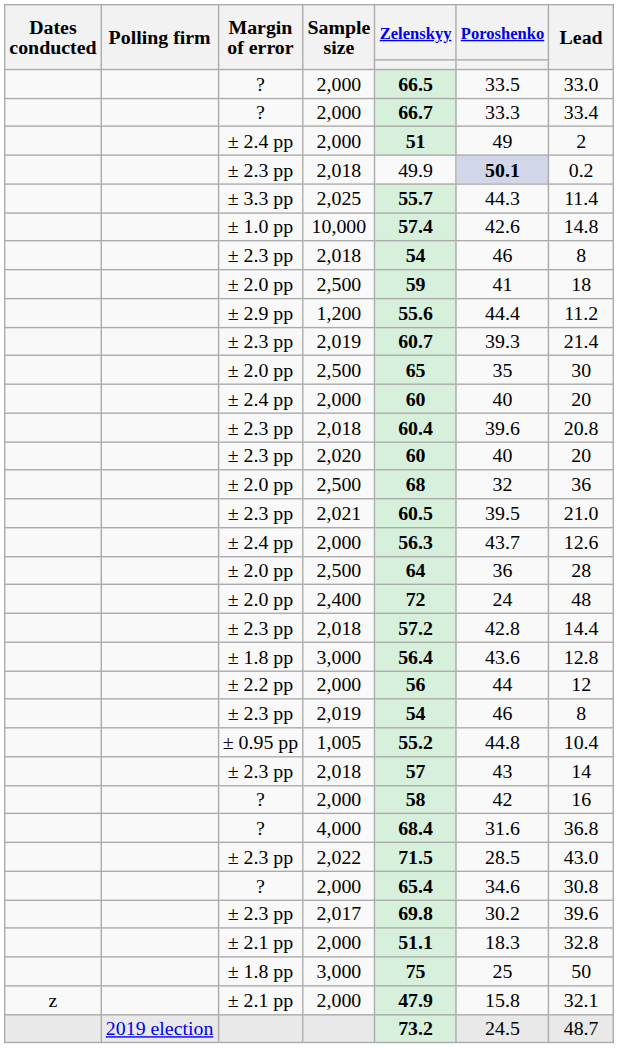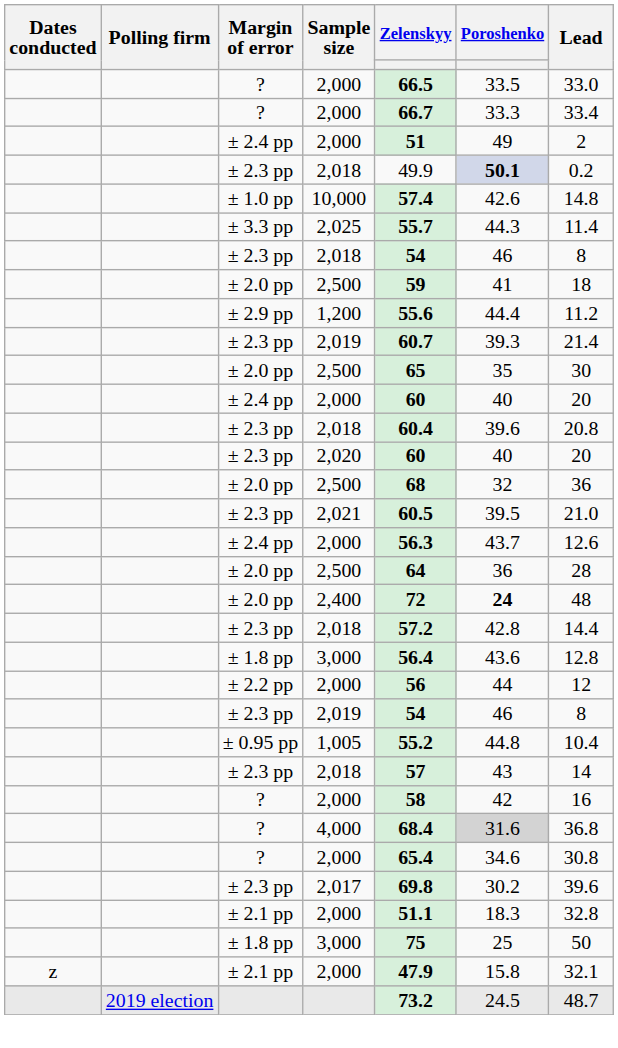rows swapped: 2,025 <-> 10,000
2,400 | Poroshenko: normal -> bold
4,000 | Poroshenko: no background -> lightgrey background
- row: ± 2.3 pp | 2,022 | 71.5 | 28.5 | 43.0
